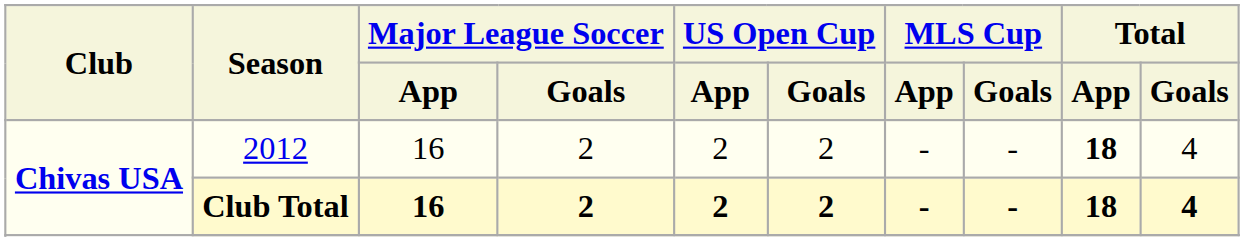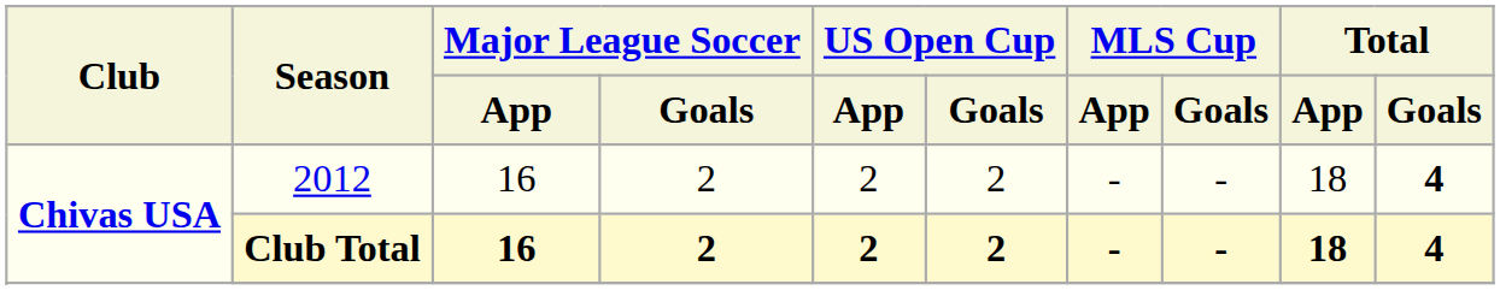Chivas USA / 2012 | Total / App: bold -> normal
Chivas USA / 2012 | Total / Goals: normal -> bold
